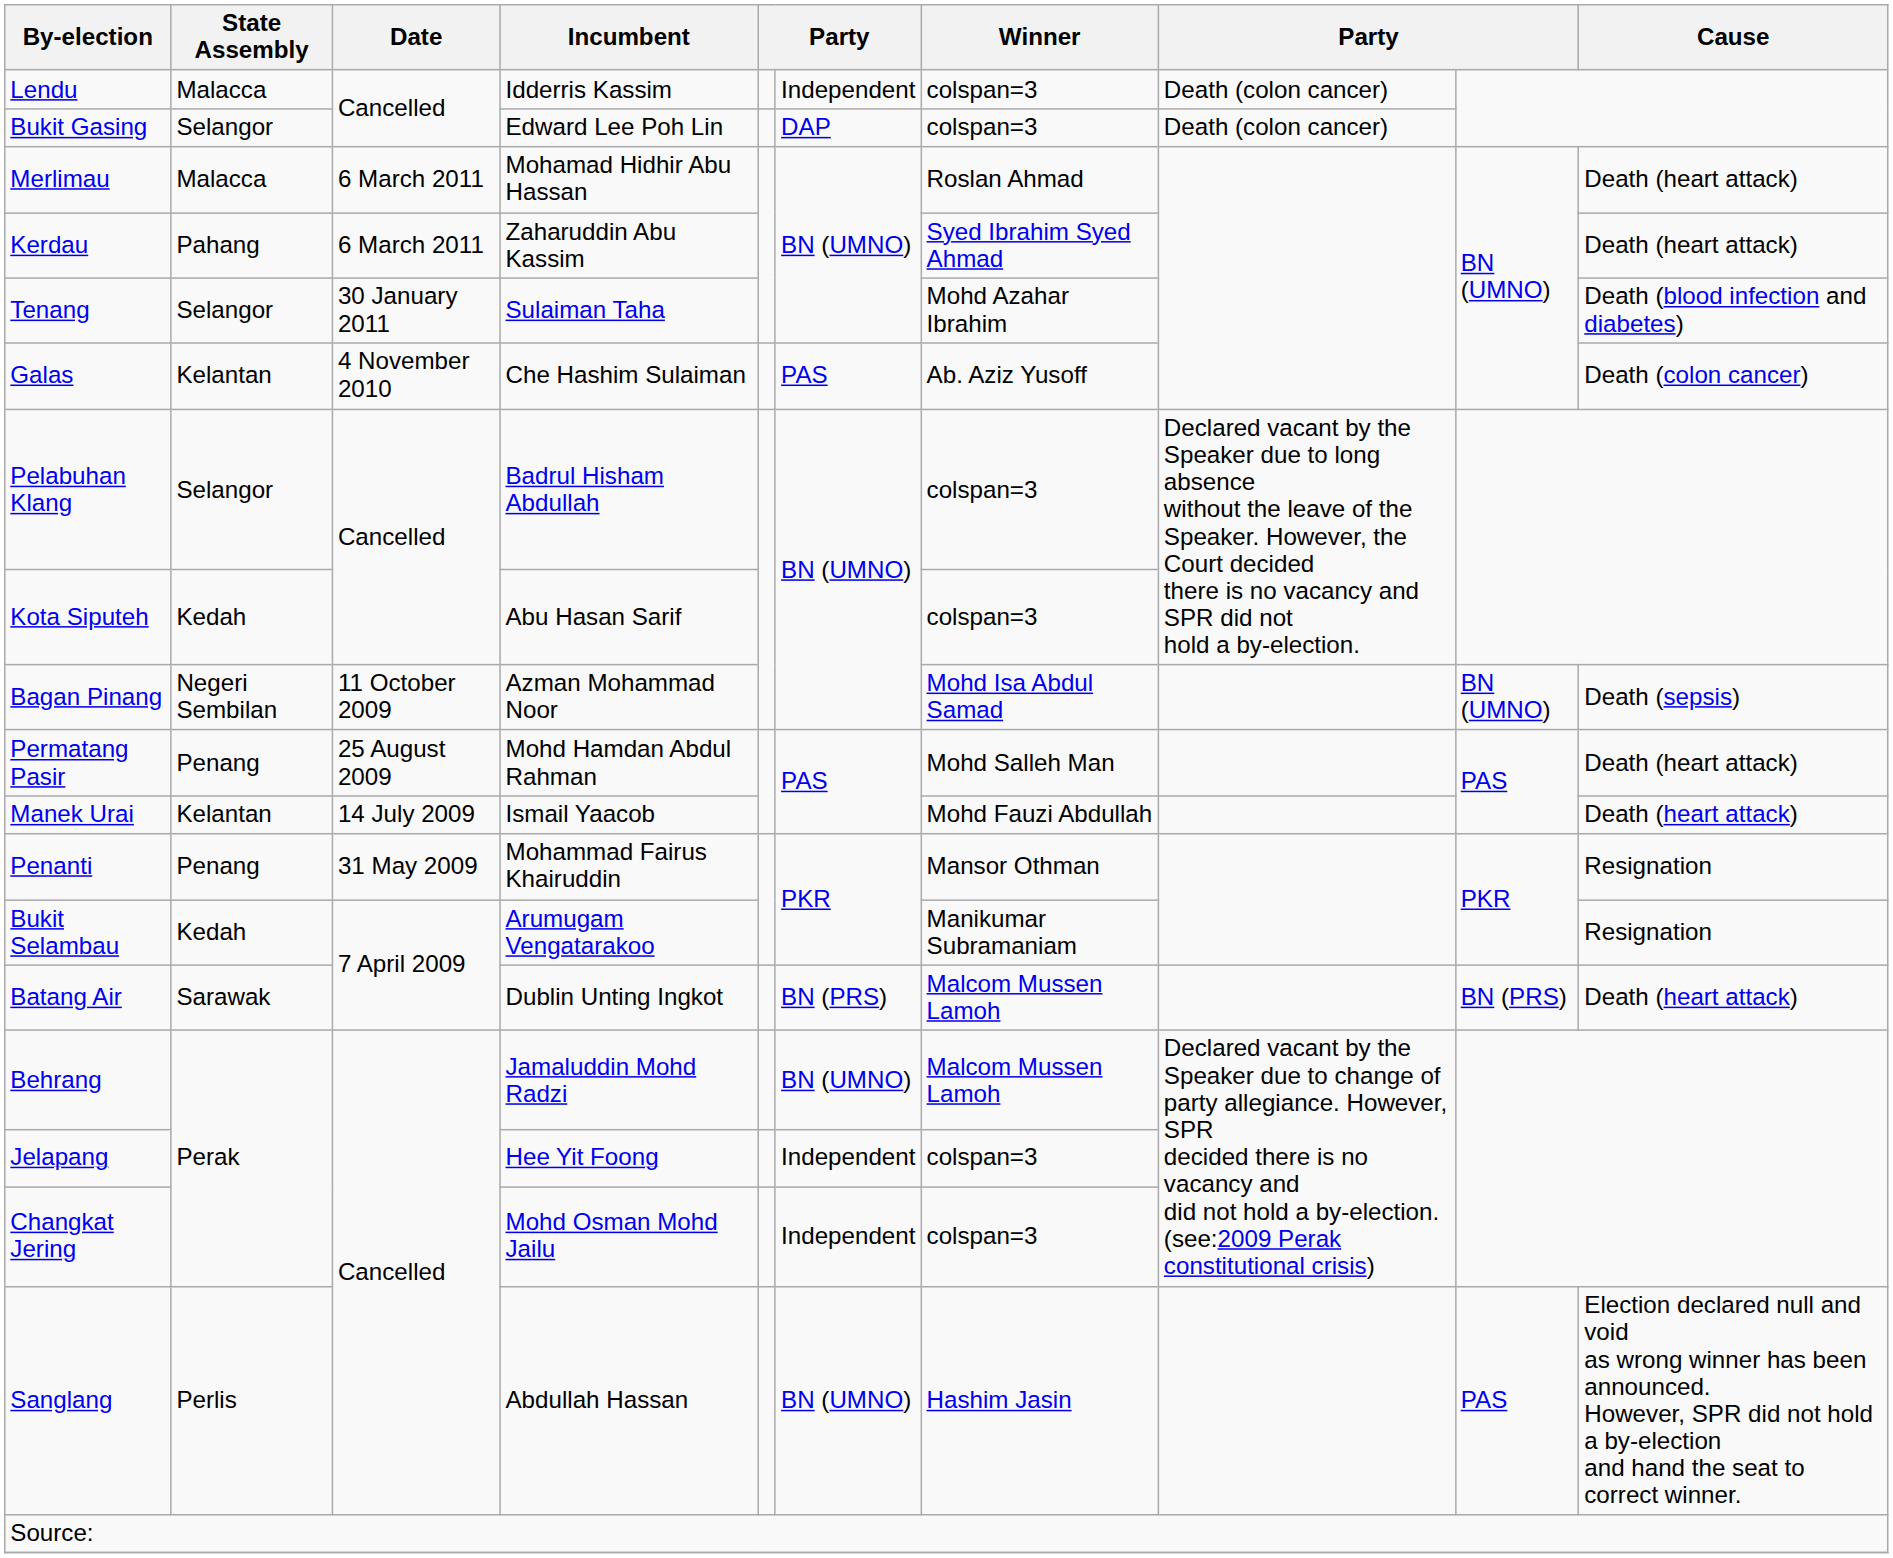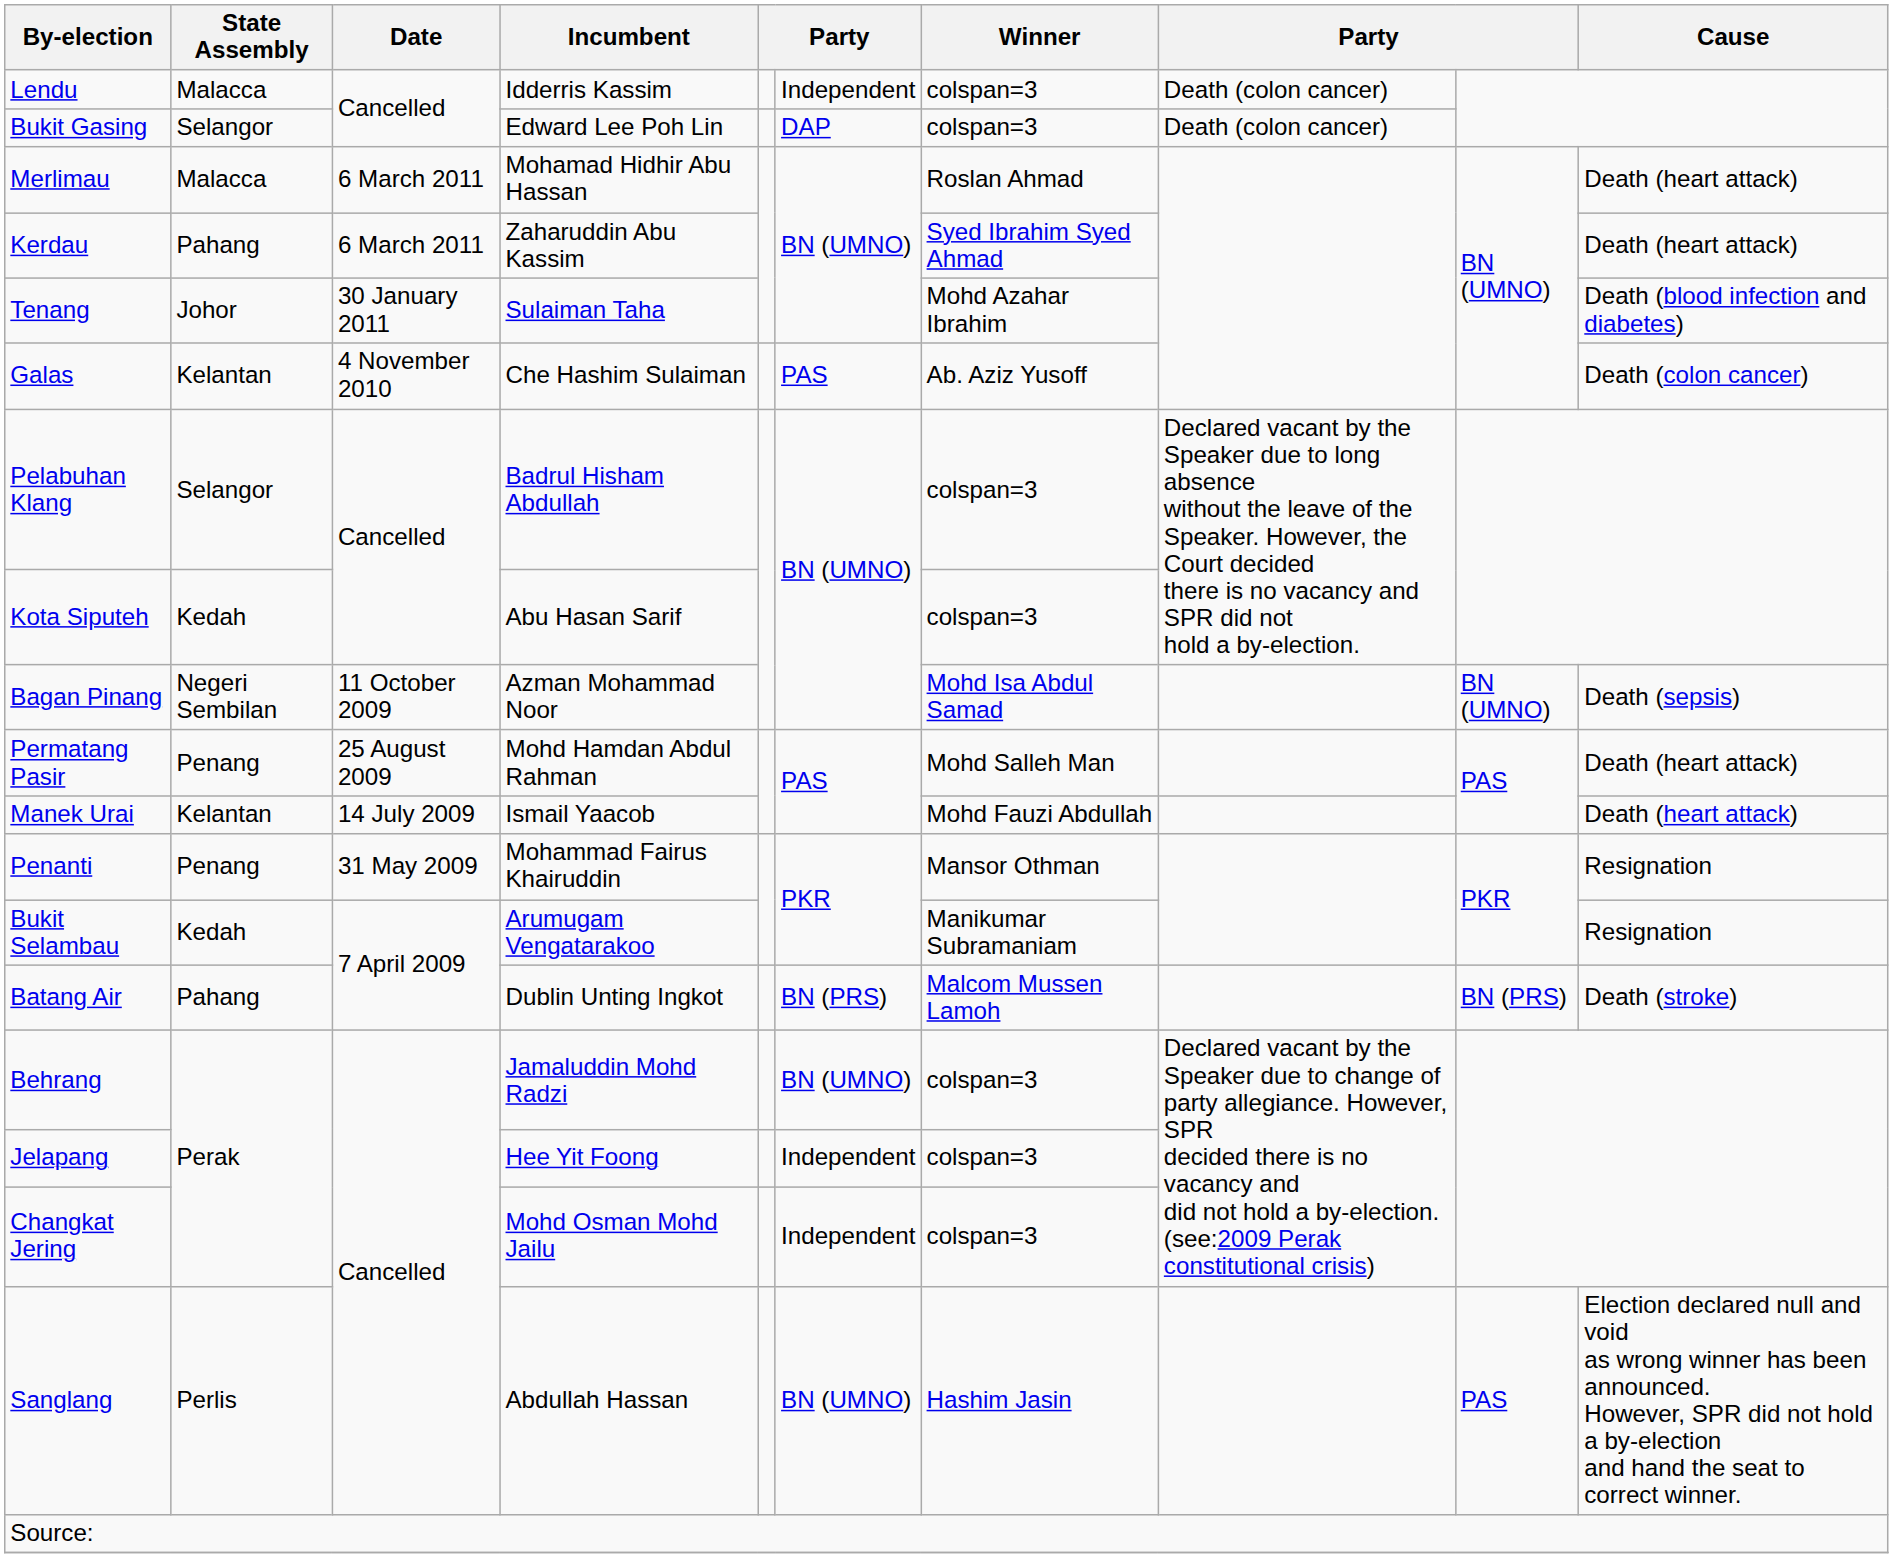Tenang | State Assembly: Selangor -> Johor
Batang Air | State Assembly: Sarawak -> Pahang
Batang Air | Cause: Death (heart attack) -> Death (stroke)
Behrang | Winner: Malcom Mussen Lamoh -> colspan=3
